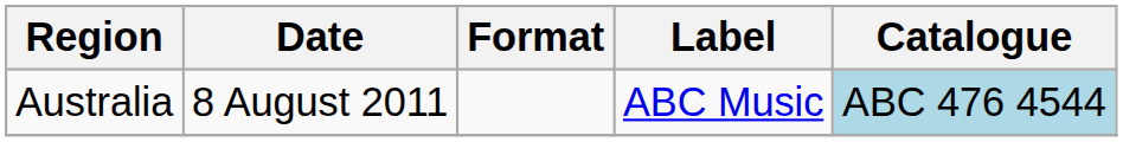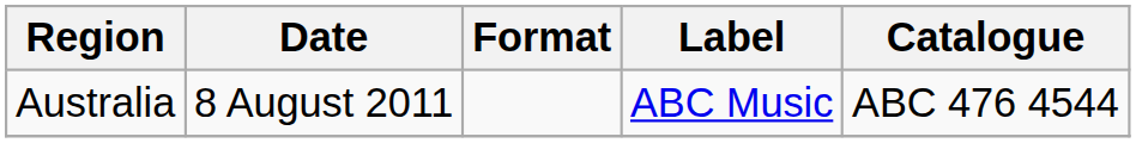Australia | Catalogue: lightblue background -> no background
